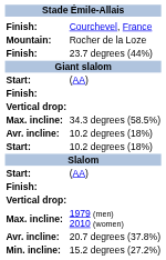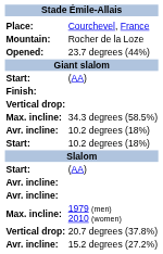row 2 | column 1: Finish: -> Place:
row 4 | column 1: Finish: -> Opened:
row 14 | column 1: Finish: -> Avr. incline:
row 15 | column 1: Vertical drop: -> Avr. incline:
row 17 | column 1: Avr. incline: -> Vertical drop:
row 18 | column 1: Min. incline: -> Avr. incline:
